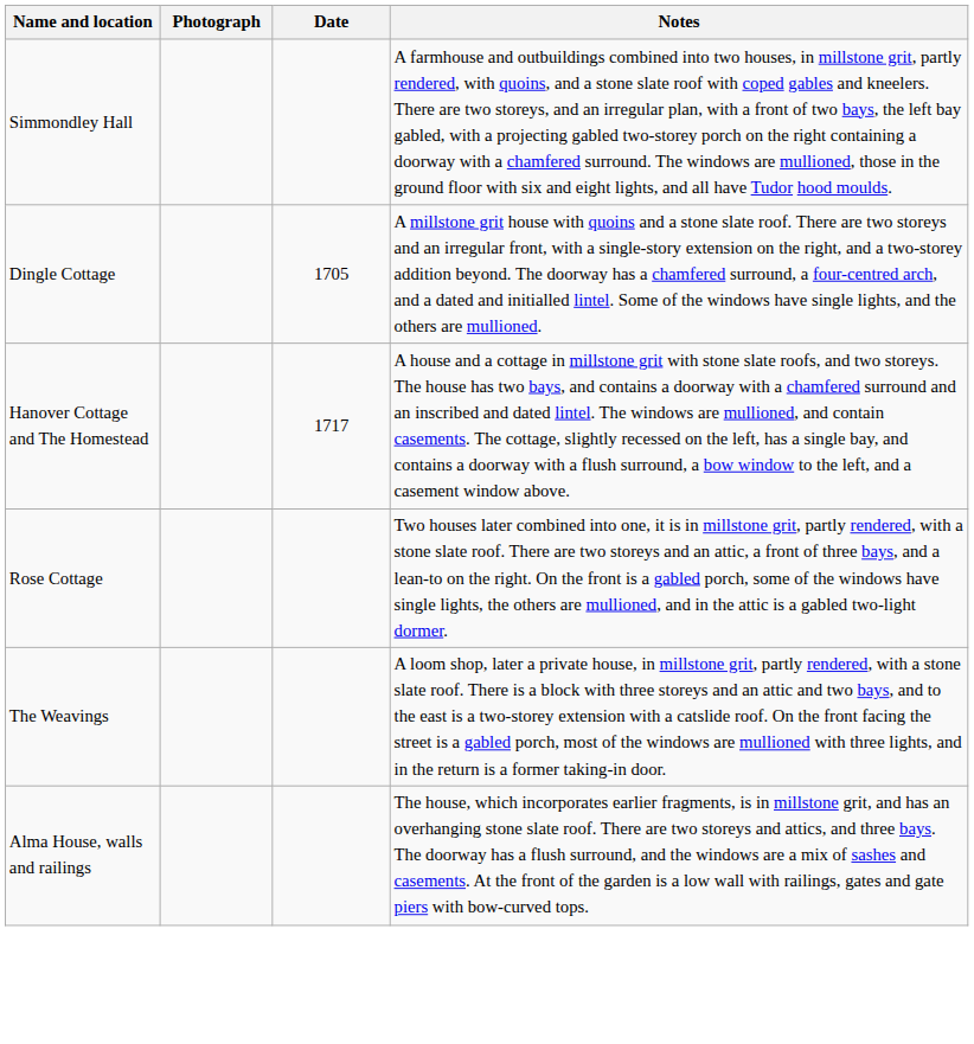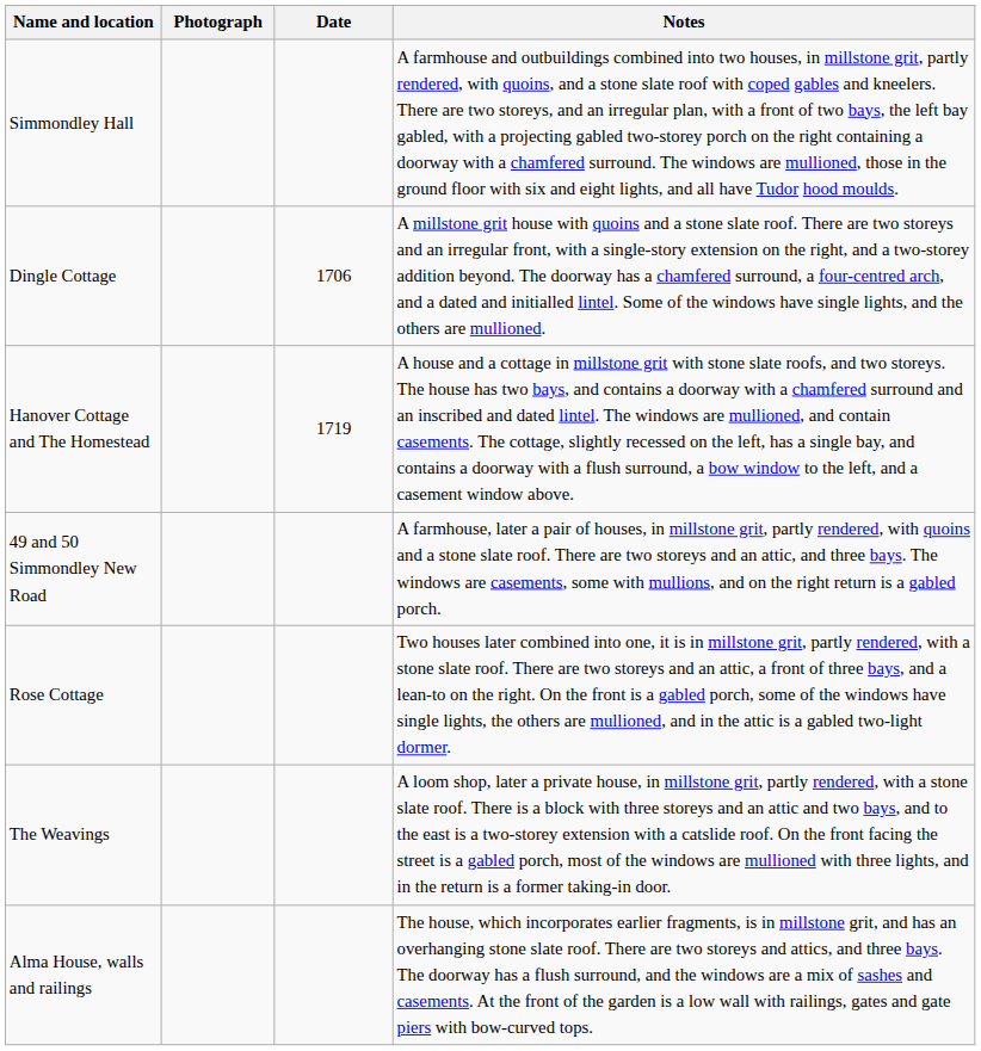Dingle Cottage | Date: 1705 -> 1706
Hanover Cottage and The Homestead | Date: 1717 -> 1719
+ row: 49 and 50 Simmondley New Road | A farmhouse, later a pair of houses, in millstone grit, partly rendered, with quoins and a stone slate roof. There are two storeys and an attic, and three bays. The windows are casements, some with mullions, and on the right return is a gabled porch.
